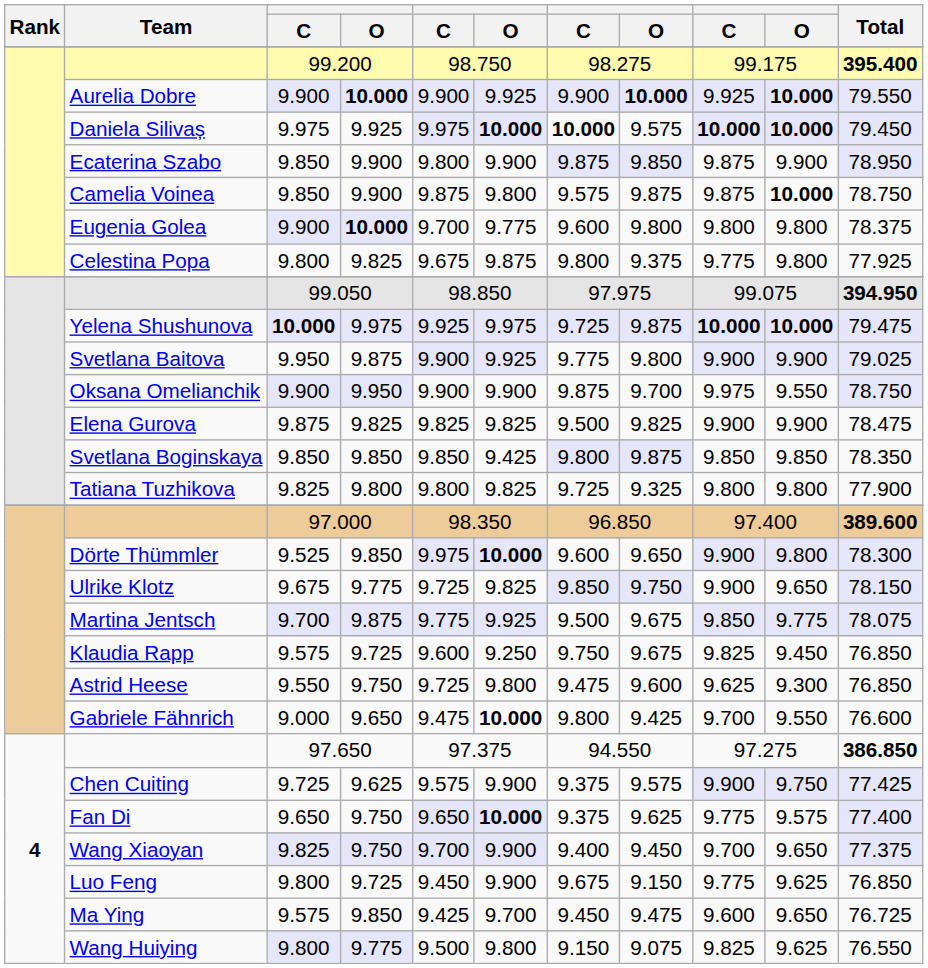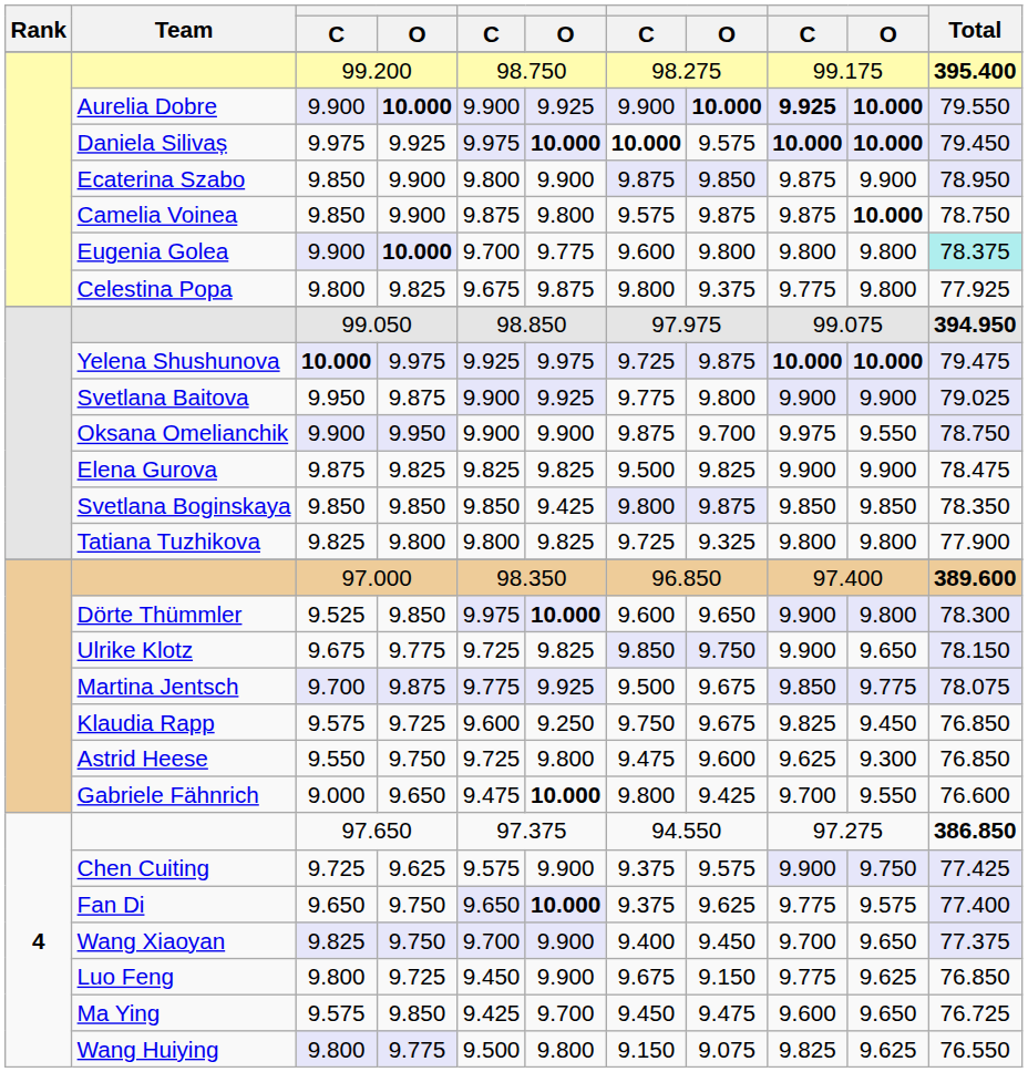Aurelia Dobre | column 9: normal -> bold
Eugenia Golea | Total: no background -> paleturquoise background
